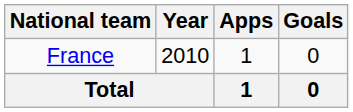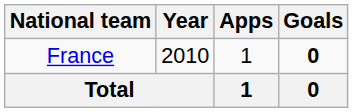France | Goals: normal -> bold
